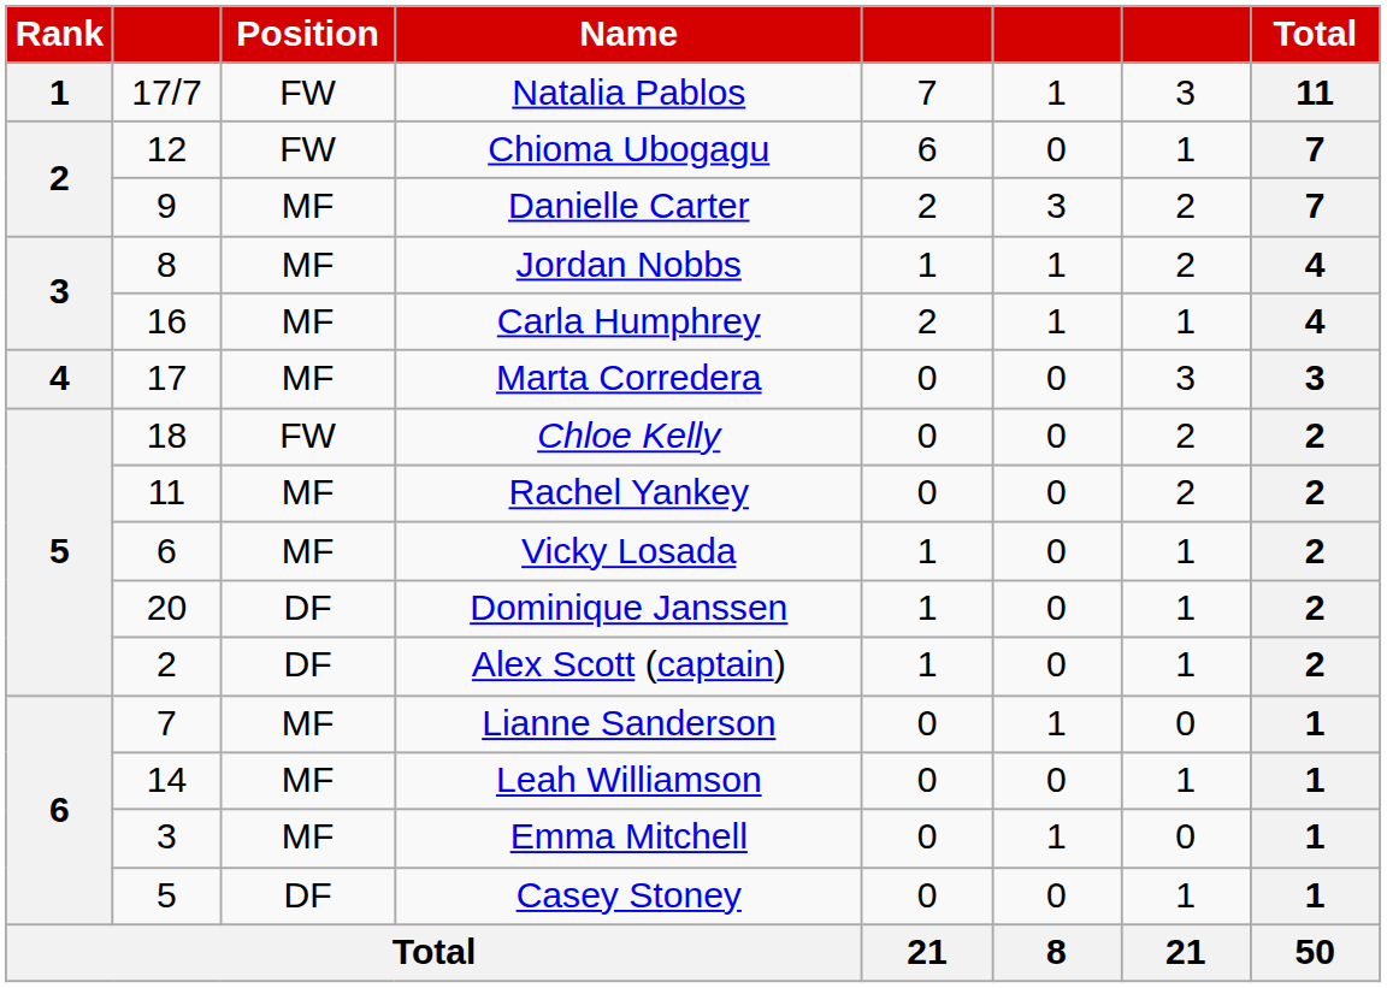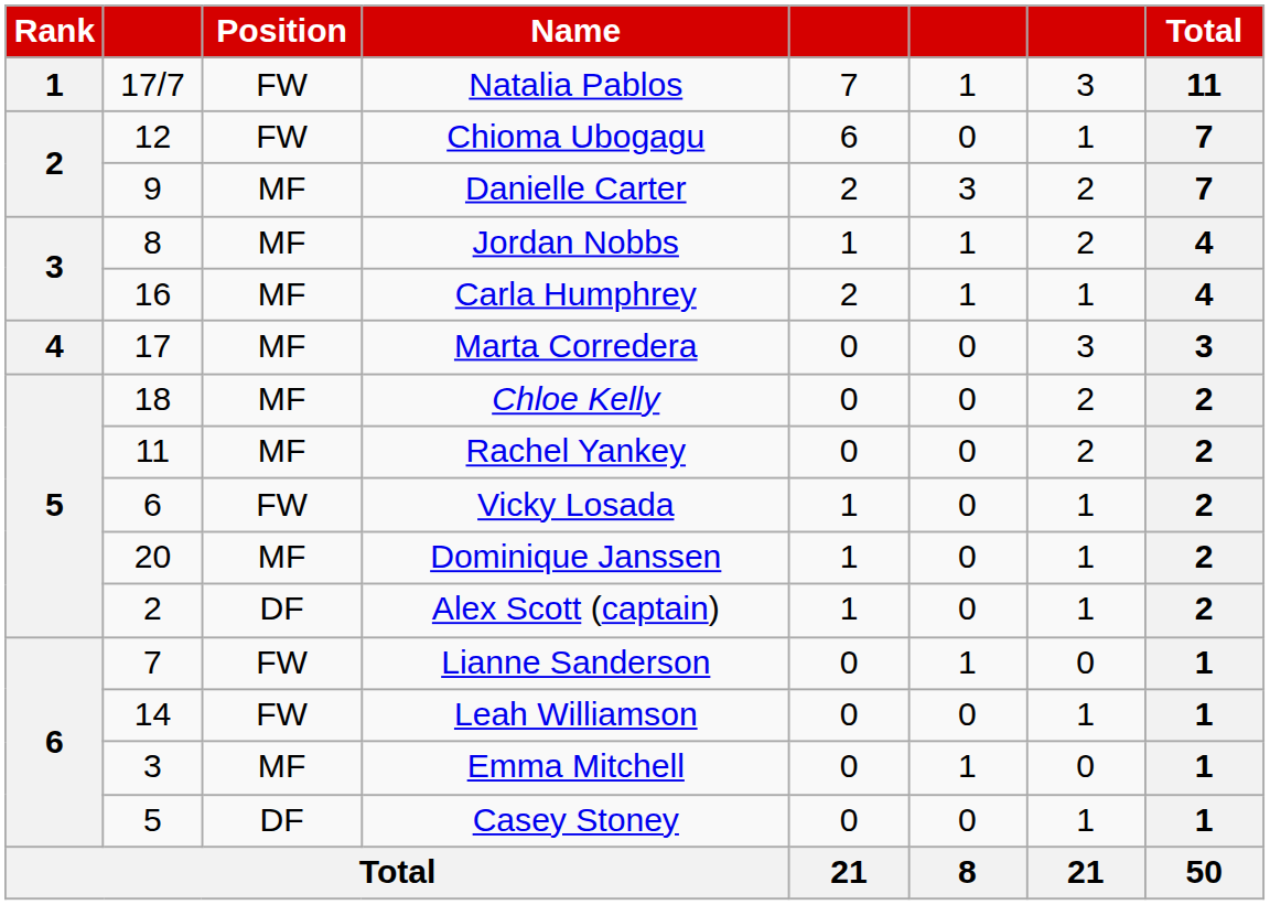Chloe Kelly | Position: FW -> MF
Vicky Losada | Position: MF -> FW
Dominique Janssen | Position: DF -> MF
Lianne Sanderson | Position: MF -> FW
Leah Williamson | Position: MF -> FW
